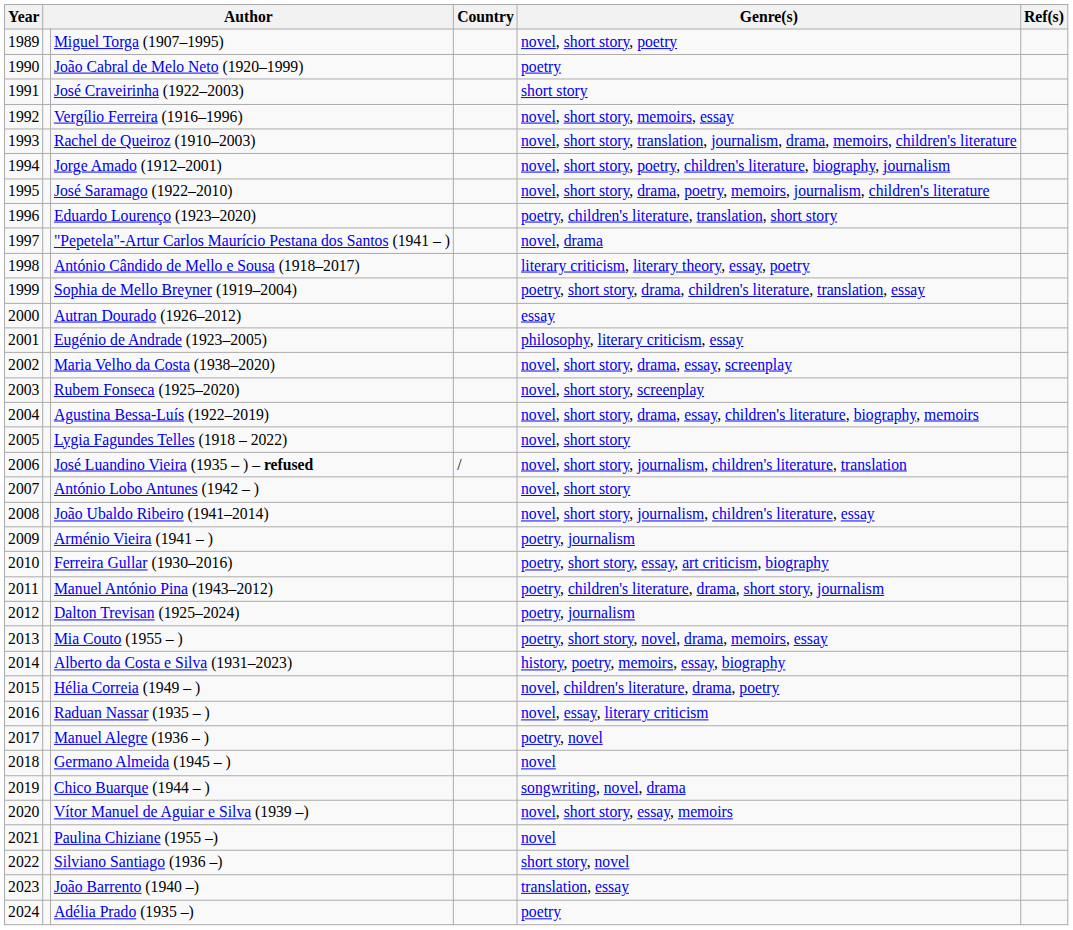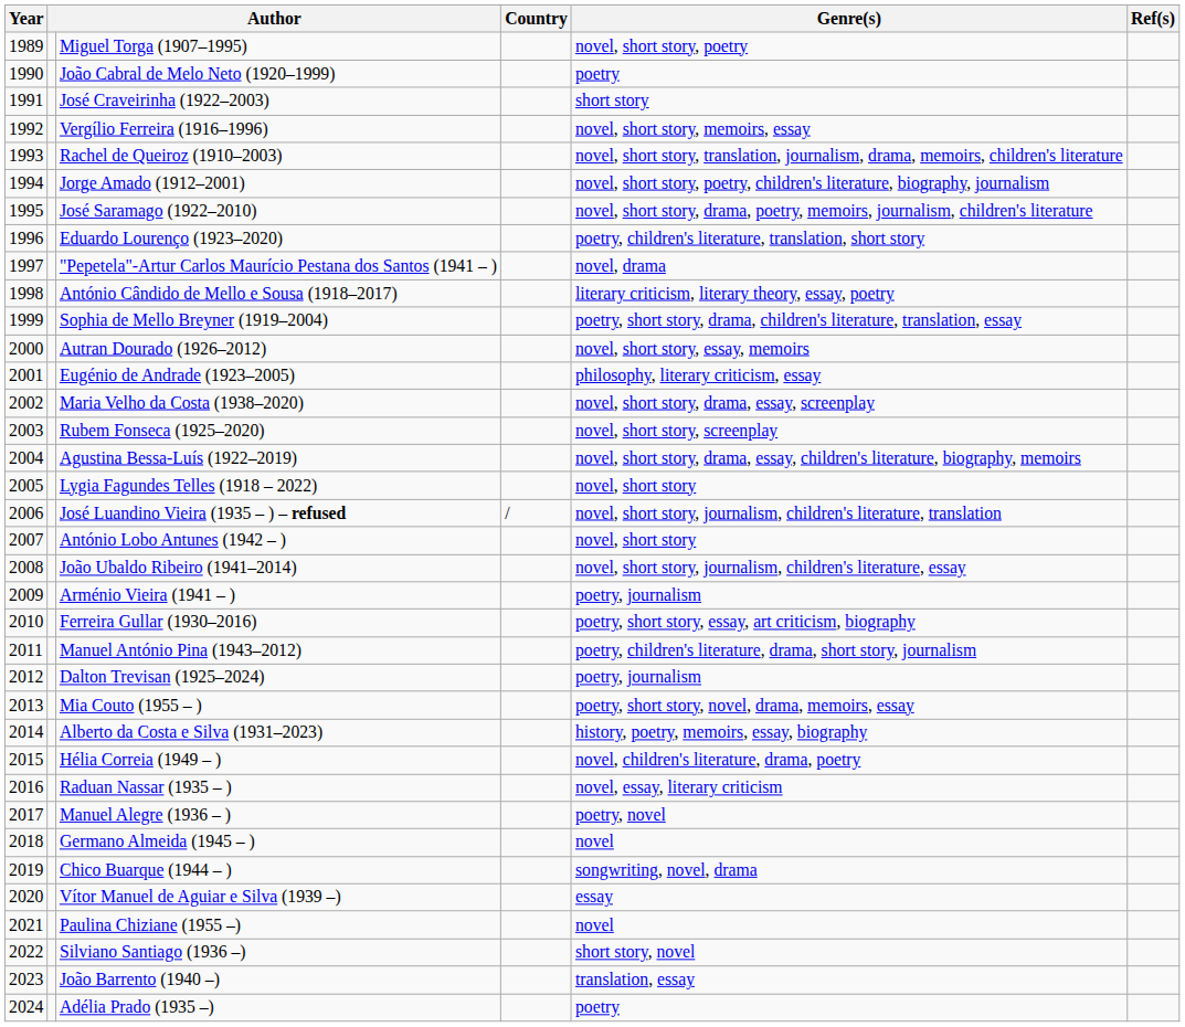Autran Dourado (1926–2012) | Genre(s): essay -> novel, short story, essay, memoirs
Vítor Manuel de Aguiar e Silva (1939 –) | Genre(s): novel, short story, essay, memoirs -> essay
